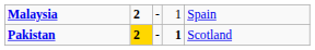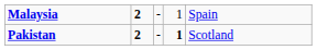Pakistan | column 2: gold background -> no background
